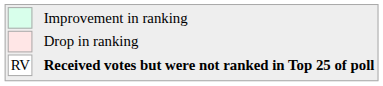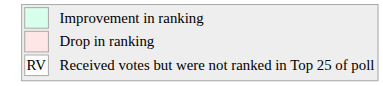RV | column 2: bold -> normal
